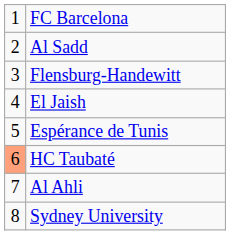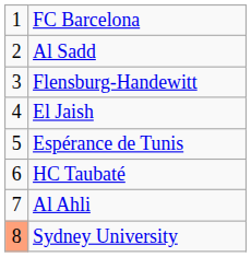HC Taubaté | column 1: lightsalmon background -> no background
Sydney University | column 1: no background -> lightsalmon background
